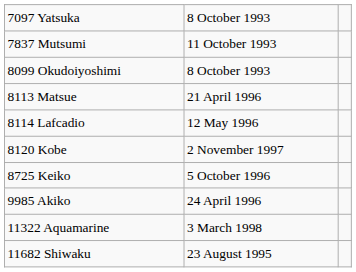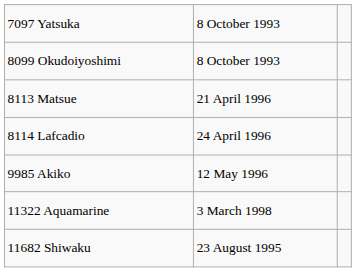- row: 7837 Mutsumi | 11 October 1993
8114 Lafcadio | column 2: 12 May 1996 -> 24 April 1996
- row: 8120 Kobe | 2 November 1997
- row: 8725 Keiko | 5 October 1996
9985 Akiko | column 2: 24 April 1996 -> 12 May 1996
